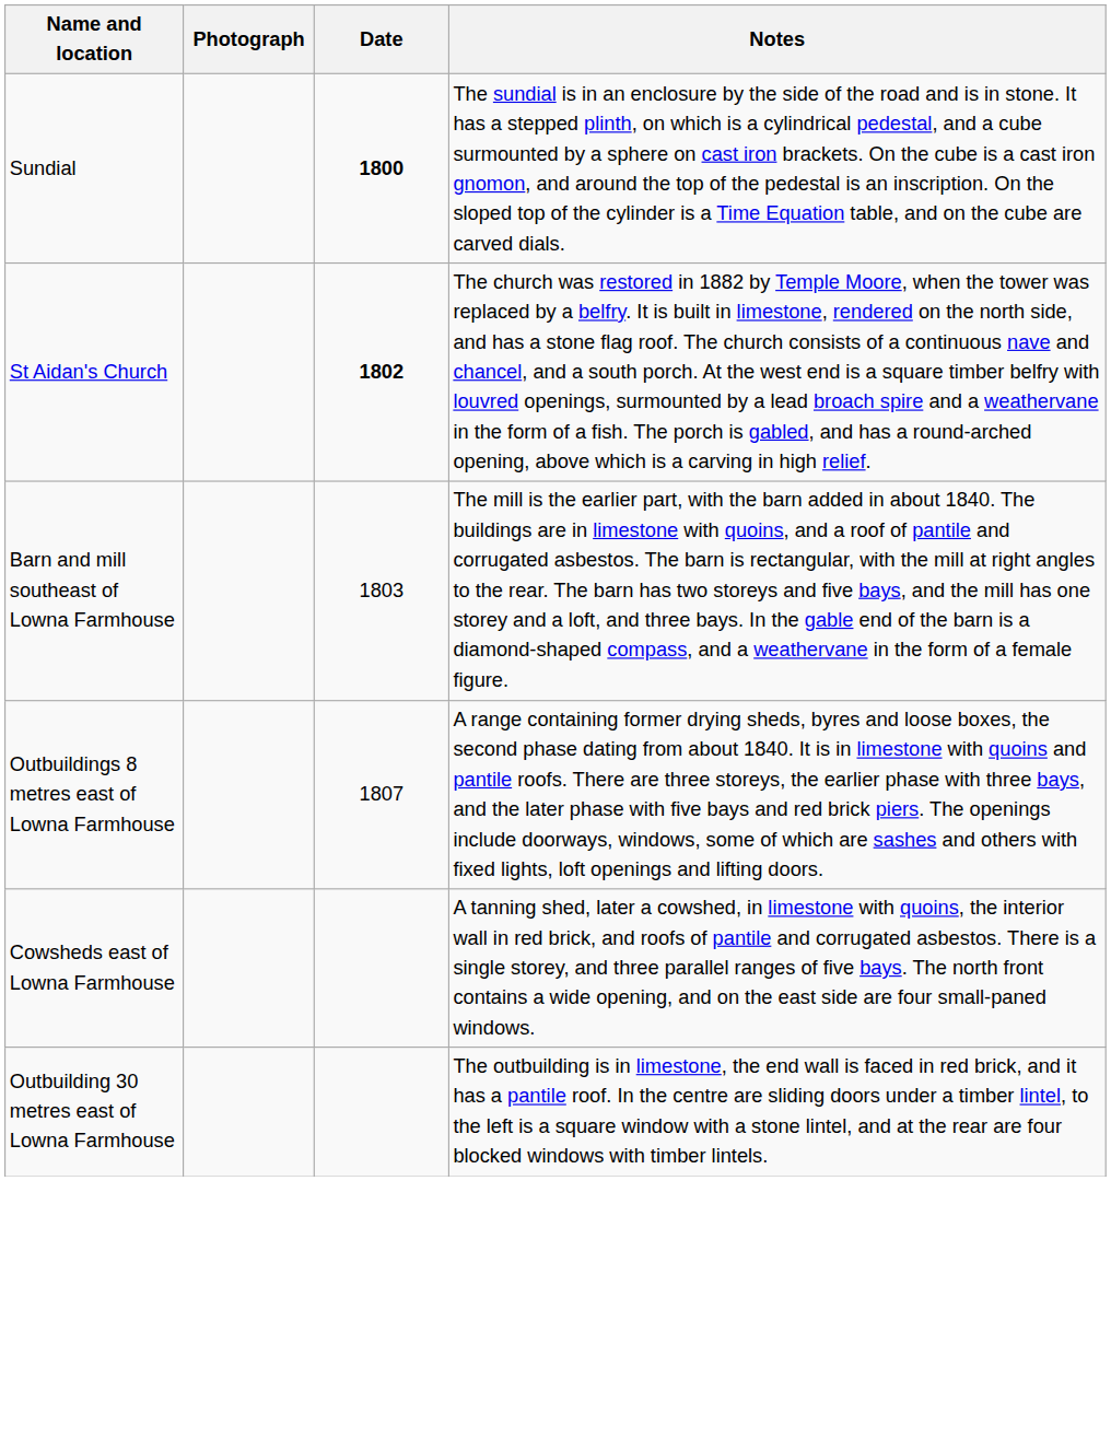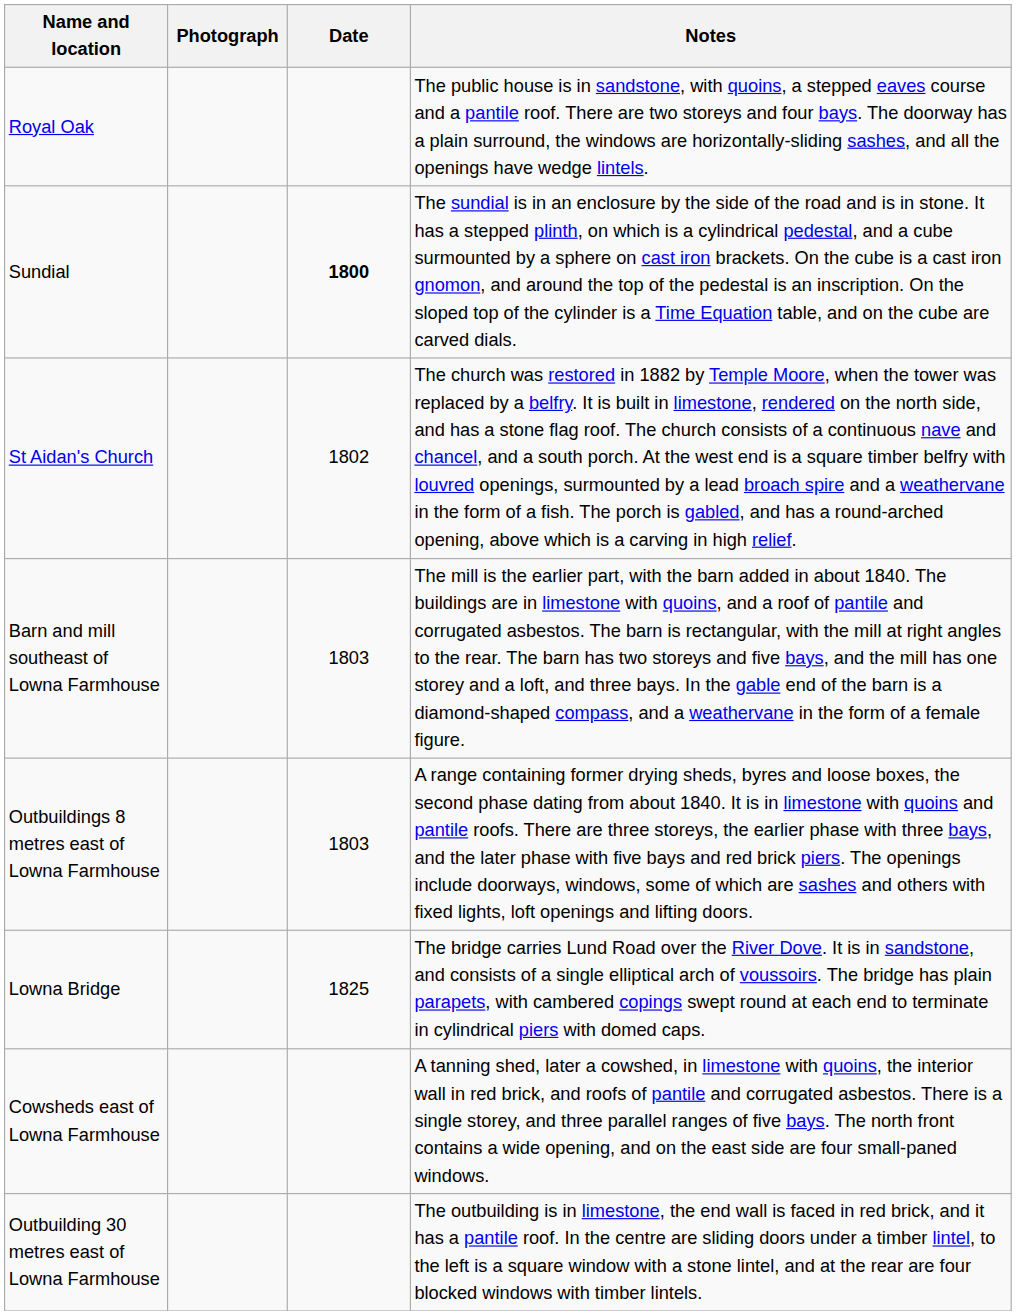+ row: Royal Oak | The public house is in sandstone, with quoins, a stepped eaves course and a pantile roof. There are two storeys and four bays. The doorway has a plain surround, the windows are horizontally-sliding sashes, and all the openings have wedge lintels.
St Aidan's Church | Date: bold -> normal
Outbuildings 8 metres east of Lowna Farmhouse | Date: 1807 -> 1803
+ row: Lowna Bridge | 1825 | The bridge carries Lund Road over the River Dove. It is in sandstone, and consists of a single elliptical arch of voussoirs. The bridge has plain parapets, with cambered copings swept round at each end to terminate in cylindrical piers with domed caps.
